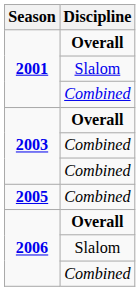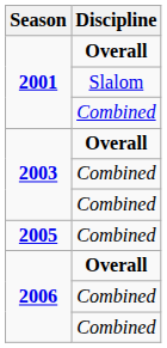row 10 | Discipline: Slalom -> Combined
